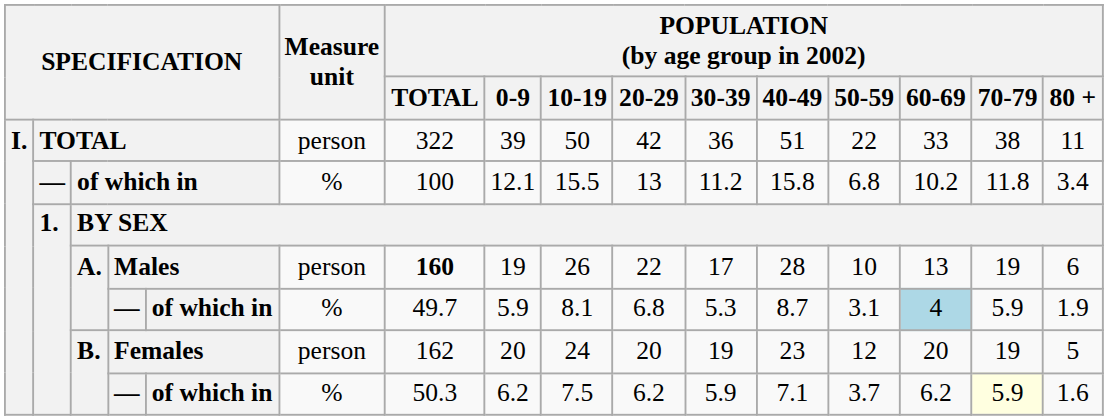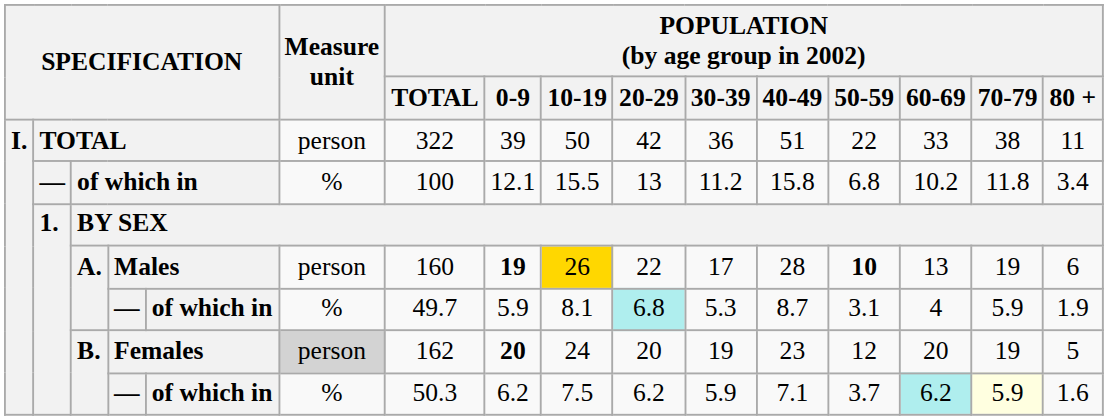Males | POPULATION (by age group in 2002) / TOTAL: bold -> normal
Males | POPULATION (by age group in 2002) / 0-9: normal -> bold
Males | POPULATION (by age group in 2002) / 10-19: no background -> gold background
Males | POPULATION (by age group in 2002) / 50-59: normal -> bold
A. / — | POPULATION (by age group in 2002) / 20-29: no background -> paleturquoise background
A. / — | POPULATION (by age group in 2002) / 60-69: lightblue background -> no background
Females | Measure unit: no background -> lightgrey background
Females | POPULATION (by age group in 2002) / 0-9: normal -> bold
B. / — | POPULATION (by age group in 2002) / 60-69: no background -> paleturquoise background
